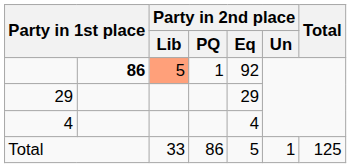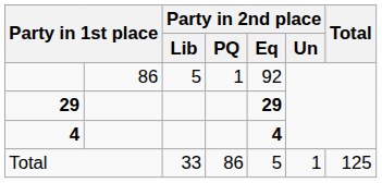row 3 | column 2: bold -> normal
row 3 | Party in 2nd place / Lib: lightsalmon background -> no background
row 4 | column 1: normal -> bold
row 4 | Party in 2nd place / Eq: normal -> bold
row 5 | column 1: normal -> bold
row 5 | Party in 2nd place / Eq: normal -> bold
